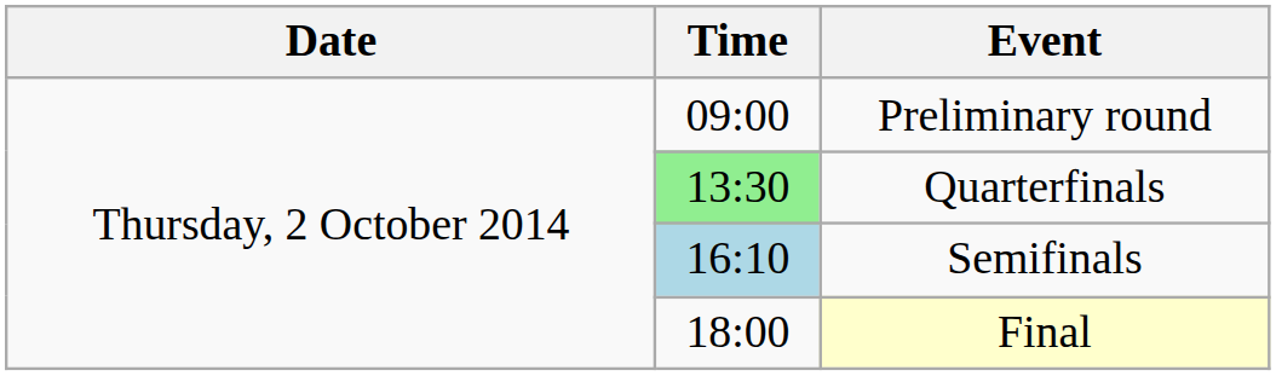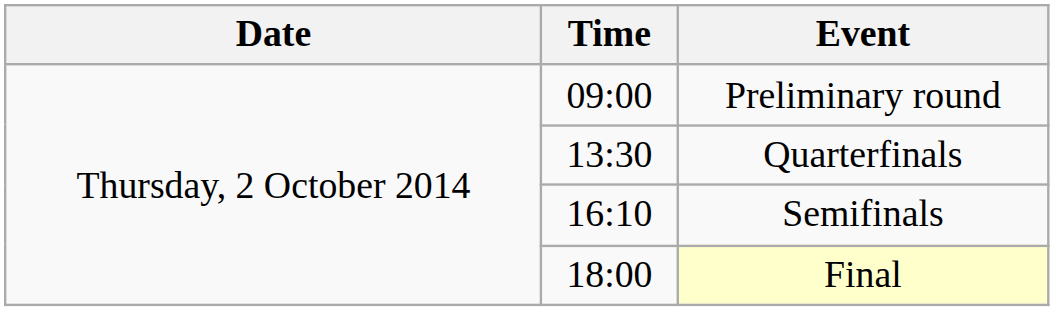Quarterfinals | Time: lightgreen background -> no background
Semifinals | Time: lightblue background -> no background
